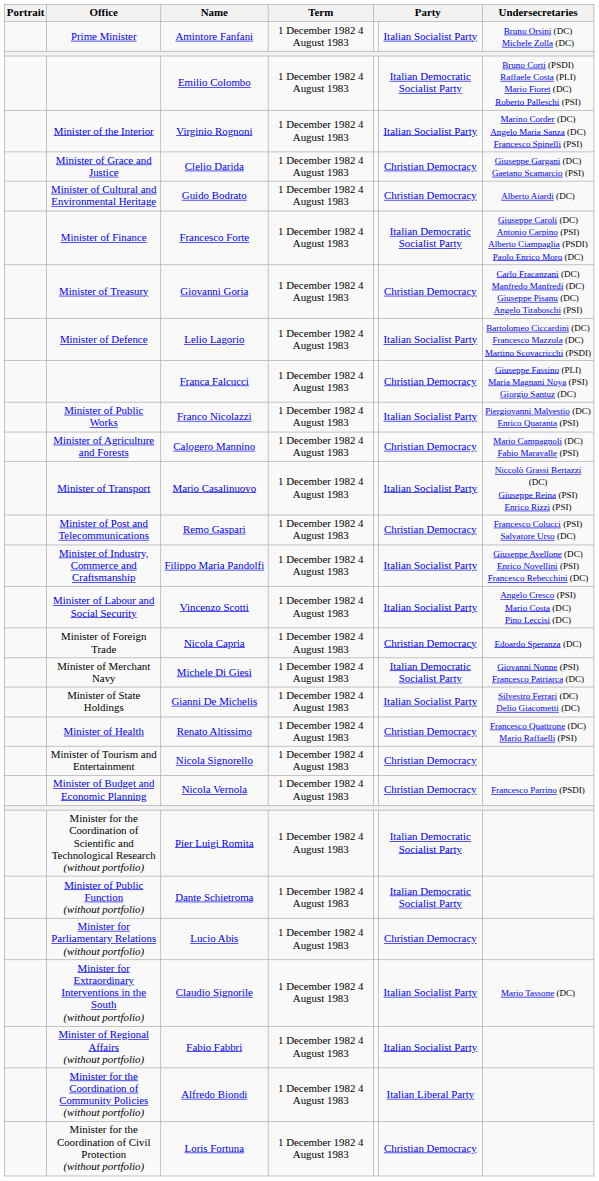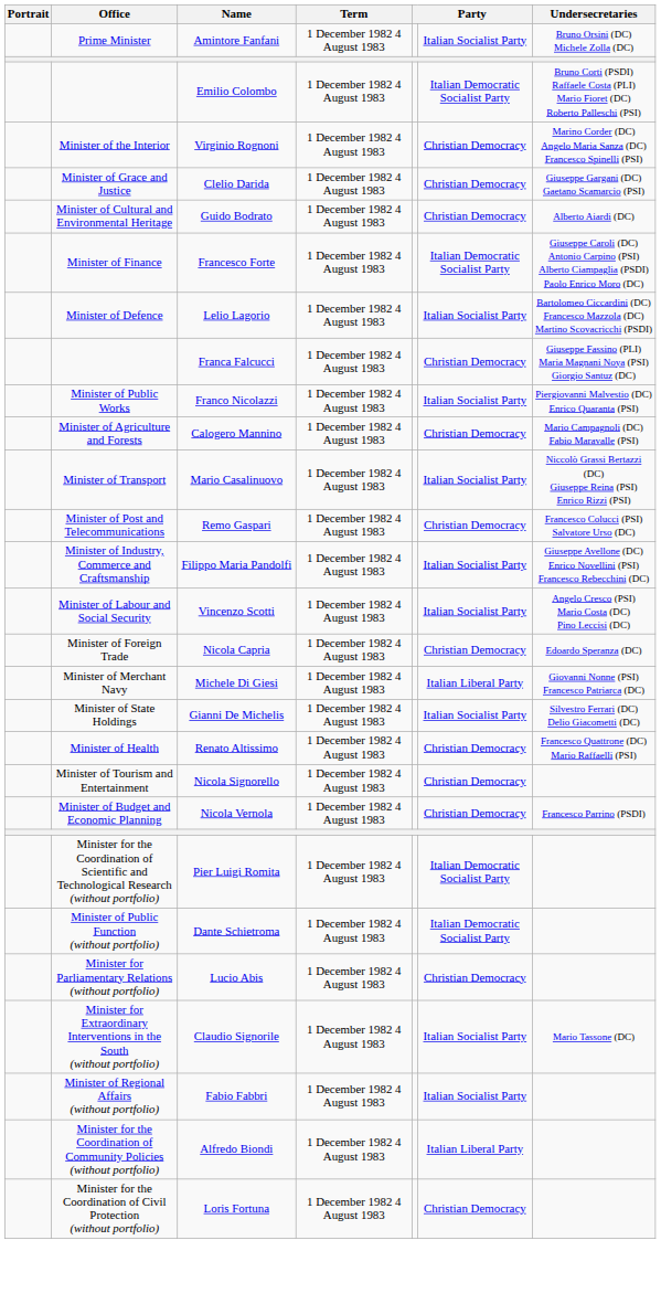Virginio Rognoni | column 6: Italian Socialist Party -> Christian Democracy
- row: Minister of Treasury | Giovanni Goria | 1 December 1982 4 August 1983 | Christian Democracy | Carlo Fracanzani (DC) Manfredo Manfredi (DC) Giuseppe Pisanu (DC) Angelo Tiraboschi (PSI)
Michele Di Giesi | column 6: Italian Democratic Socialist Party -> Italian Liberal Party
